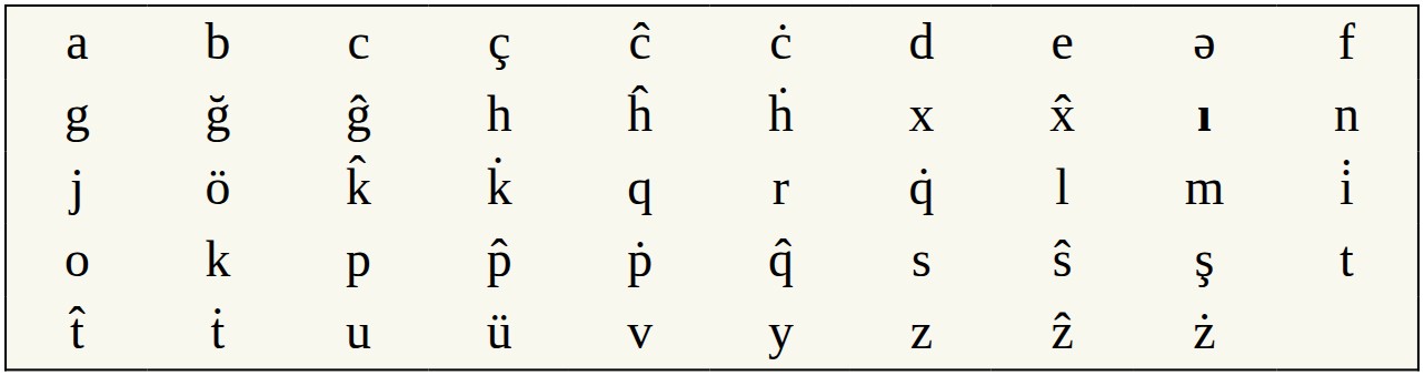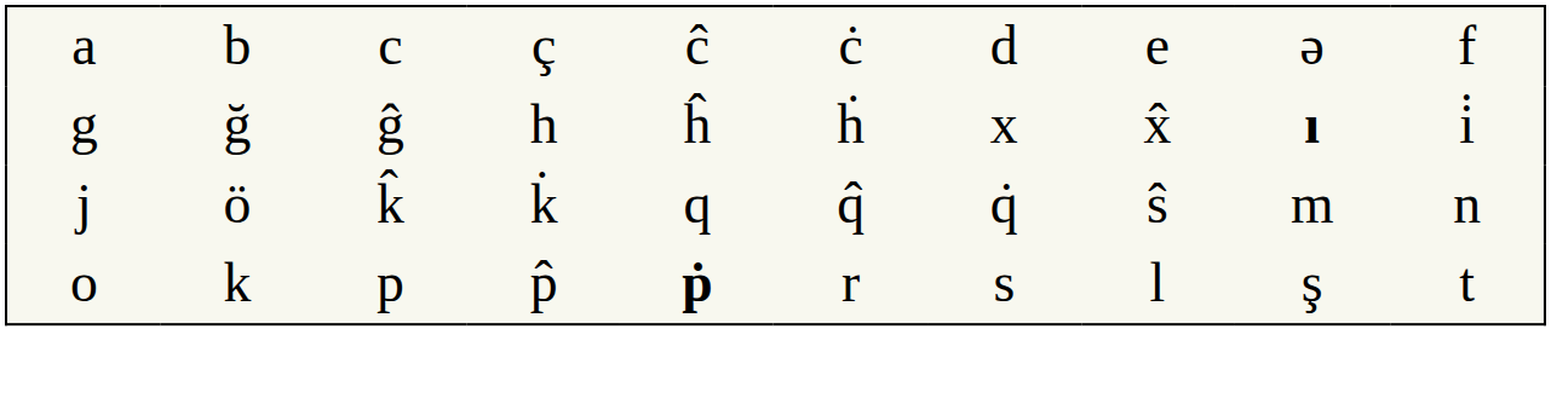g | column 10: n -> i̇
j | column 6: r -> q̂
j | column 8: l -> ŝ
j | column 10: i̇ -> n
o | column 5: normal -> bold
o | column 6: q̂ -> r
o | column 8: ŝ -> l
- row: t̂ | ṫ | u | ü | v | y | z | ẑ | ż
